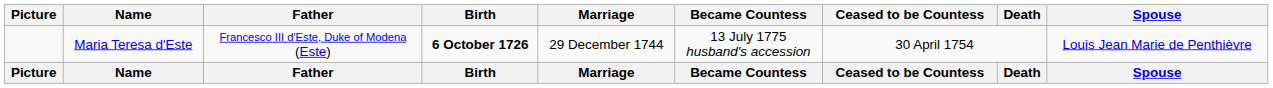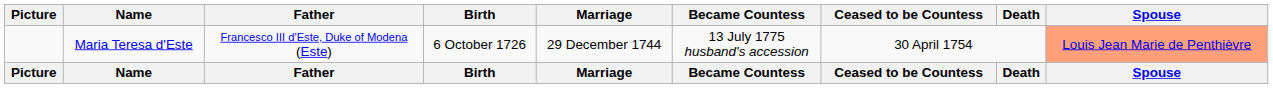Maria Teresa d'Este | Birth: bold -> normal
Maria Teresa d'Este | Spouse: no background -> lightsalmon background
